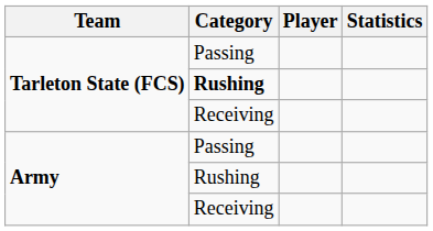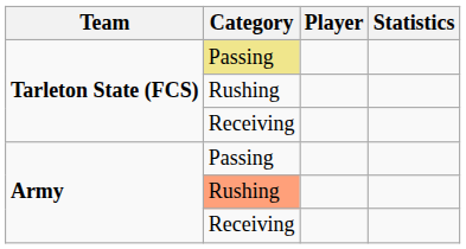Tarleton State (FCS) / Passing | Category: no background -> khaki background
Tarleton State (FCS) / Rushing | Category: bold -> normal
Army / Rushing | Category: no background -> lightsalmon background
